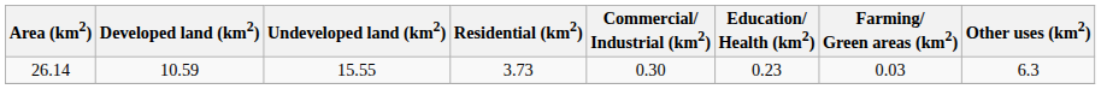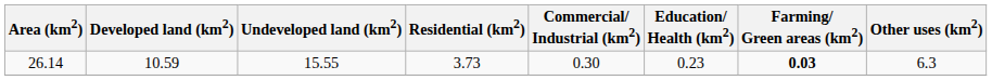26.14 | Farming/ Green areas (km2): normal -> bold
